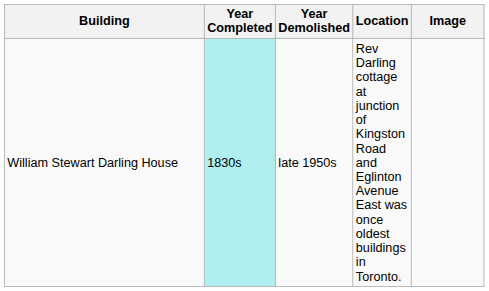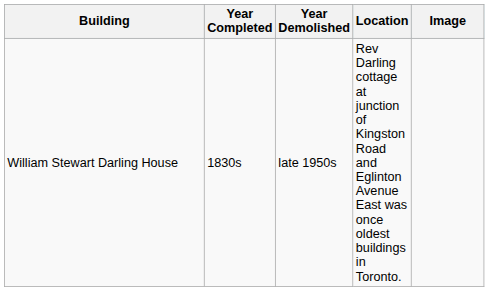William Stewart Darling House | Year Completed: paleturquoise background -> no background
